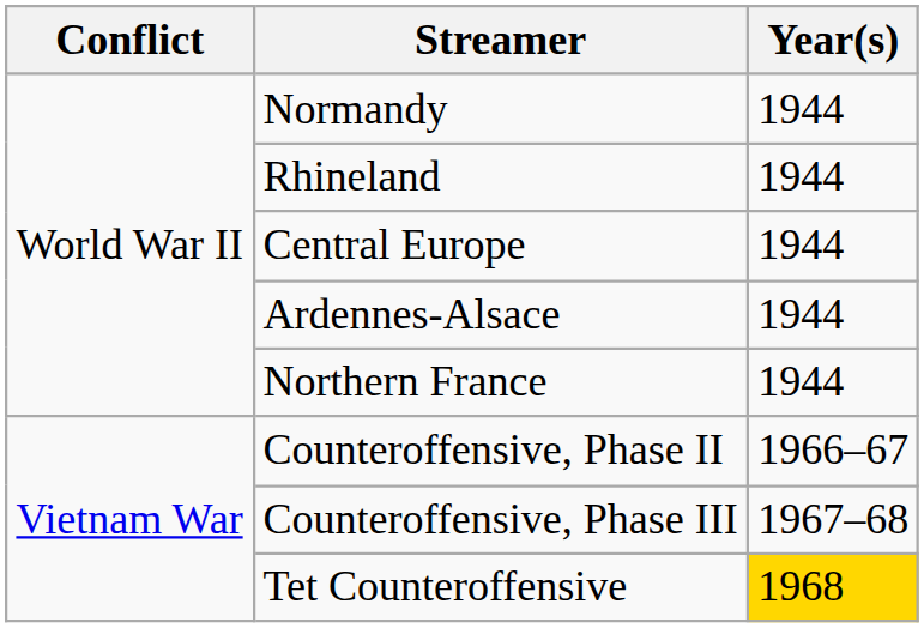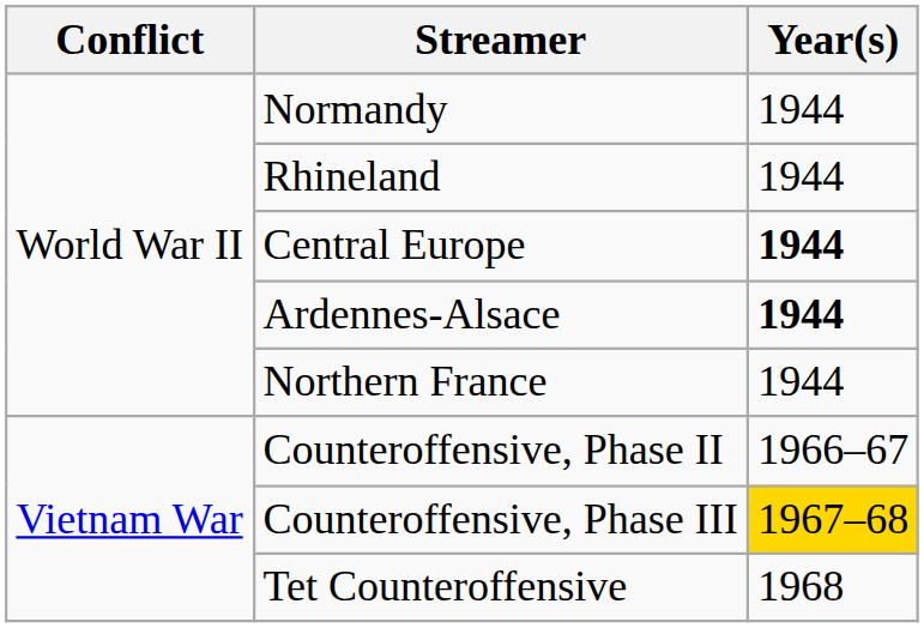Central Europe | Year(s): normal -> bold
Ardennes-Alsace | Year(s): normal -> bold
Counteroffensive, Phase III | Year(s): no background -> gold background
Tet Counteroffensive | Year(s): gold background -> no background
